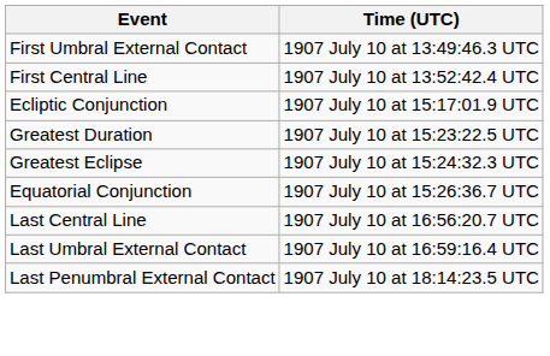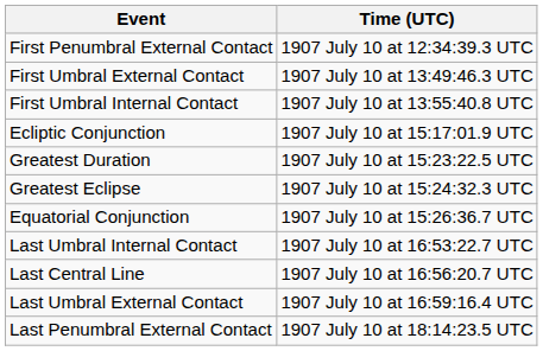+ row: First Penumbral External Contact | 1907 July 10 at 12:34:39.3 UTC
- row: First Central Line | 1907 July 10 at 13:52:42.4 UTC
+ row: First Umbral Internal Contact | 1907 July 10 at 13:55:40.8 UTC
+ row: Last Umbral Internal Contact | 1907 July 10 at 16:53:22.7 UTC
